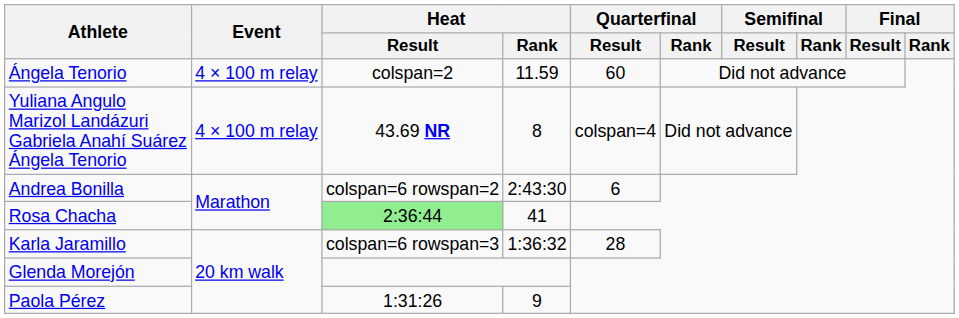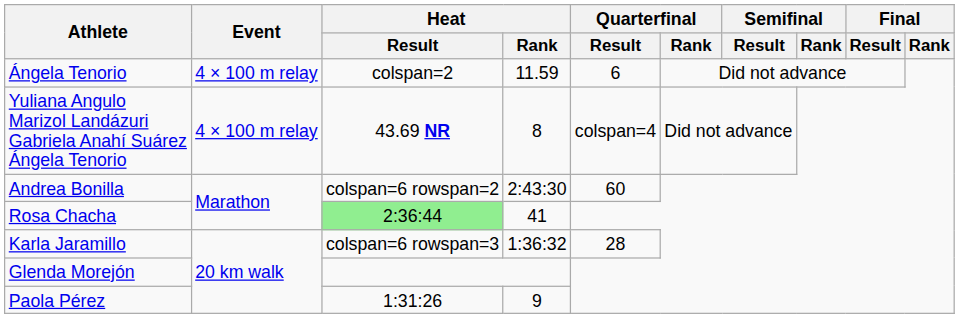Ángela Tenorio | Quarterfinal / Result: 60 -> 6
Andrea Bonilla | Quarterfinal / Result: 6 -> 60
